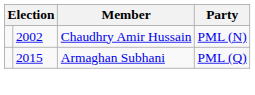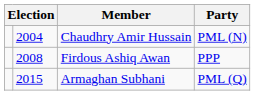Chaudhry Amir Hussain | column 2: 2002 -> 2004
+ row: 2008 | Firdous Ashiq Awan | PPP
